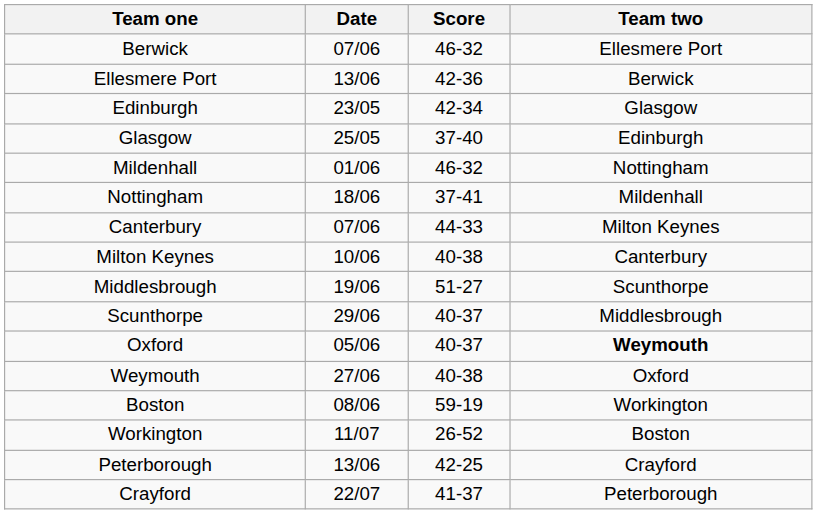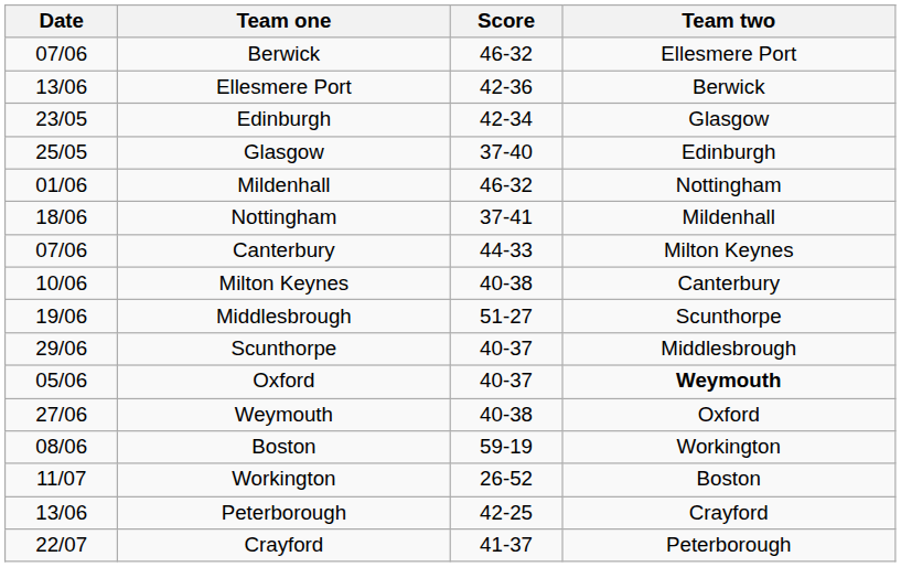columns swapped: Date <-> Team one
